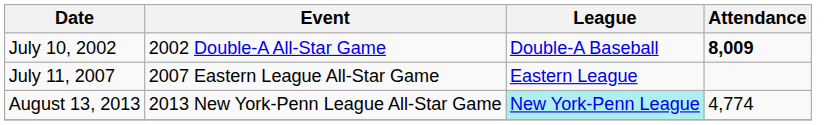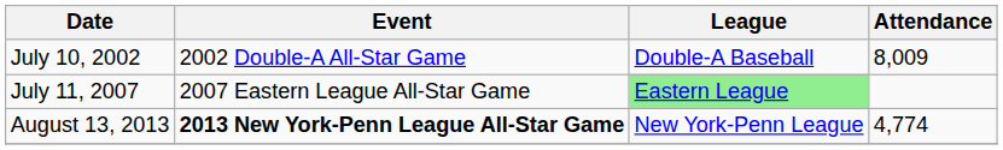row 2 | Attendance: bold -> normal
row 3 | League: no background -> lightgreen background
row 4 | Event: normal -> bold
row 4 | League: paleturquoise background -> no background
